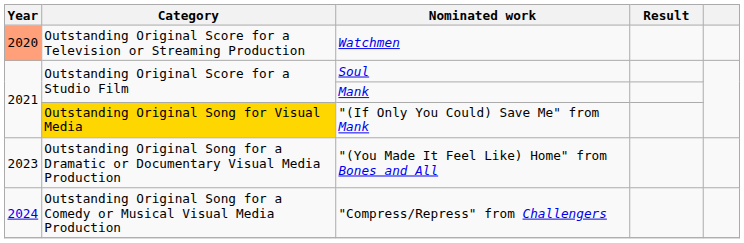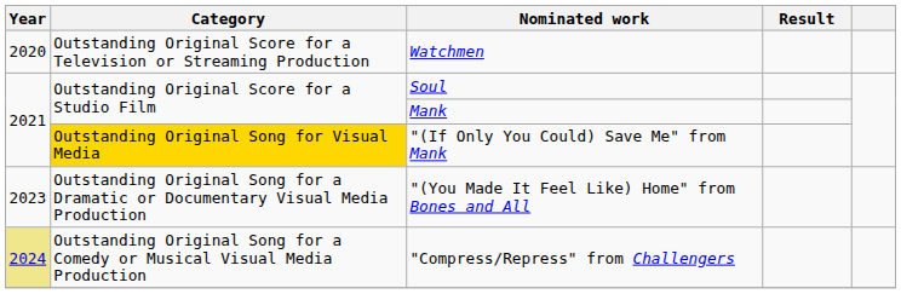Watchmen | Year: lightsalmon background -> no background
"Compress/Repress" from Challengers | Year: no background -> khaki background
